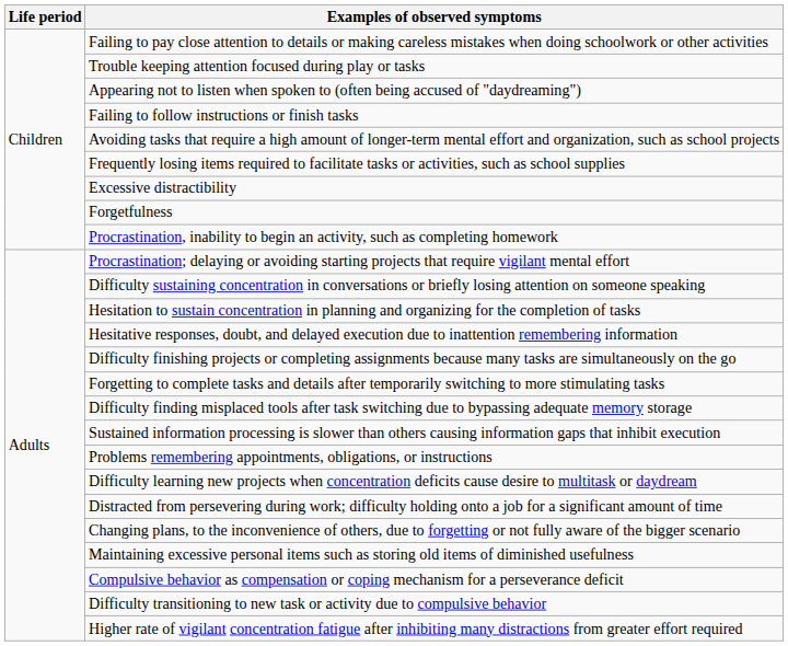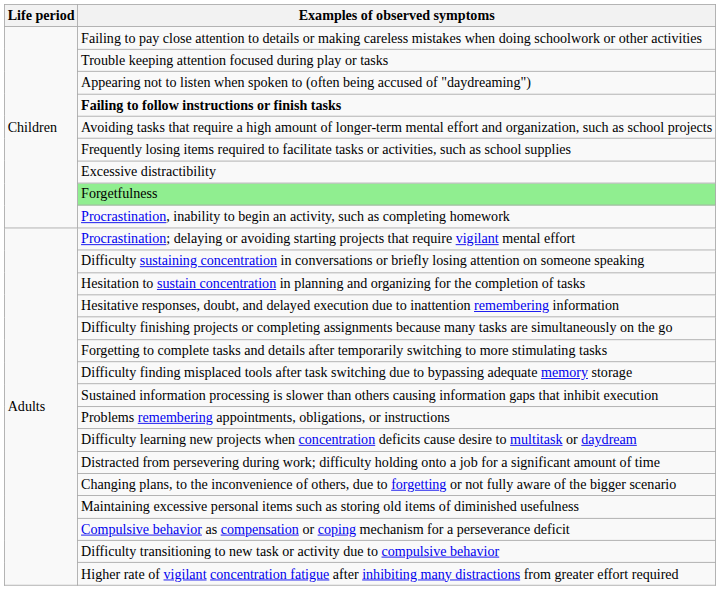Failing to follow instructions or finish tasks | Examples of observed symptoms: normal -> bold
Forgetfulness | Examples of observed symptoms: no background -> lightgreen background
